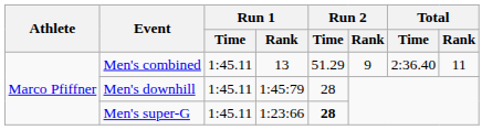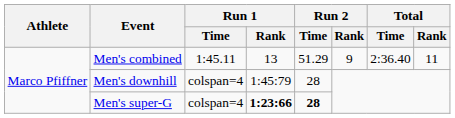Men's downhill | Run 1 / Time: 1:45.11 -> colspan=4
Men's super-G | Run 1 / Time: 1:45.11 -> colspan=4
Men's super-G | Run 1 / Rank: normal -> bold
